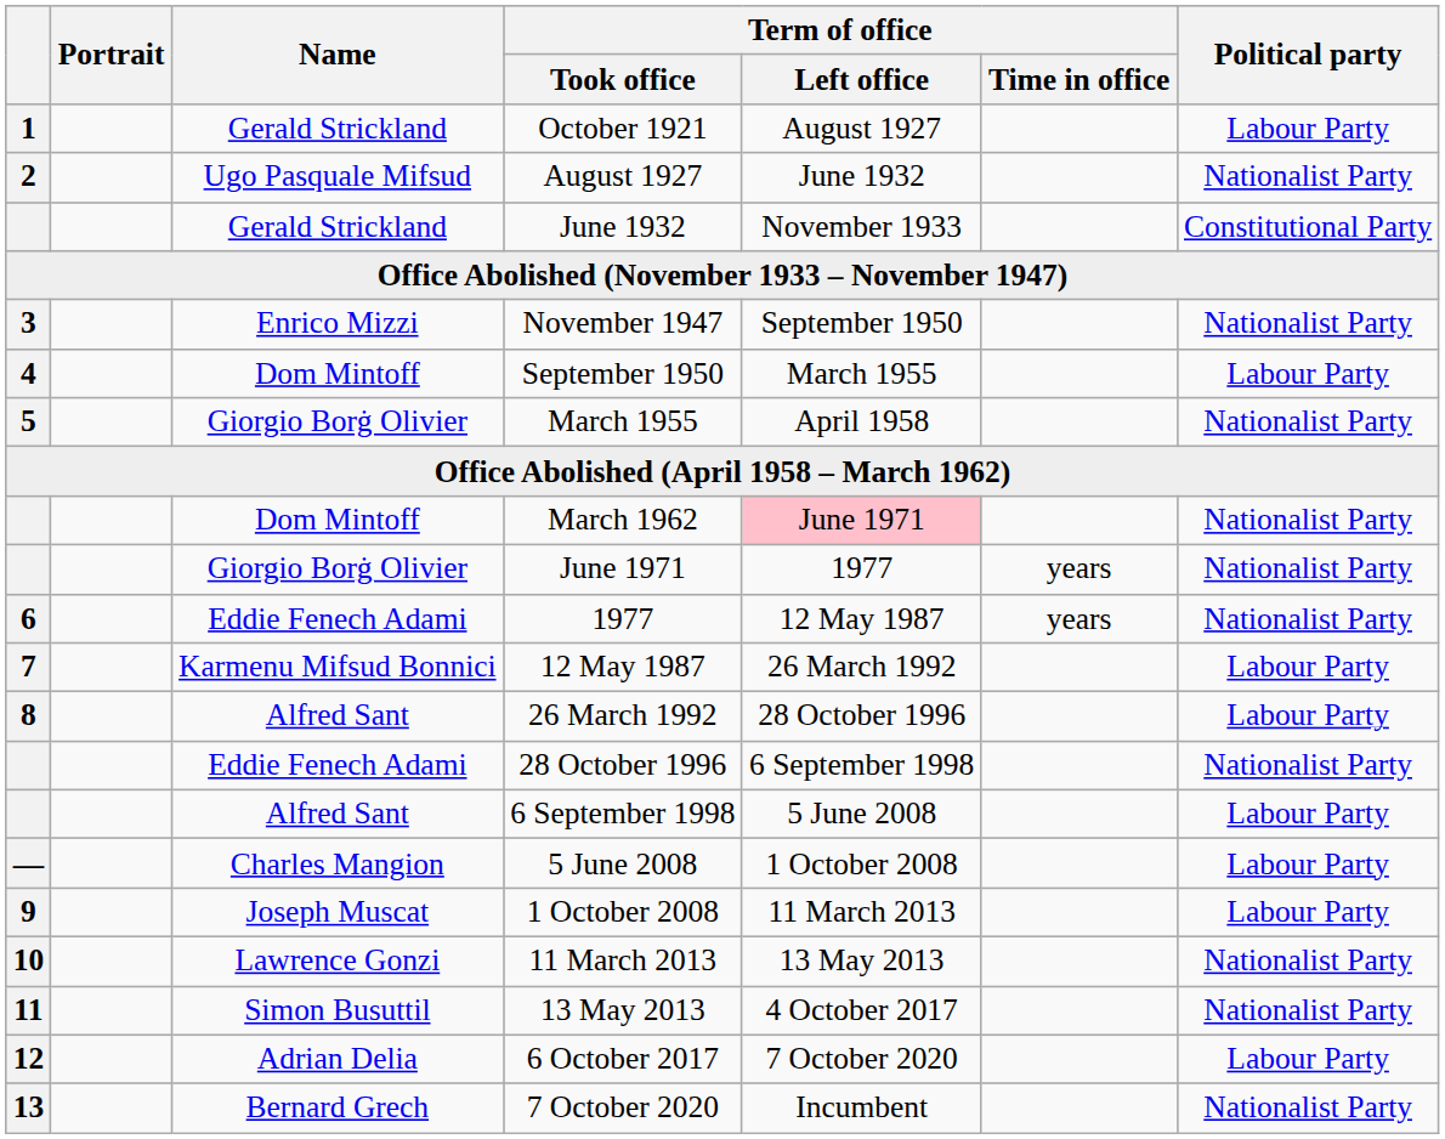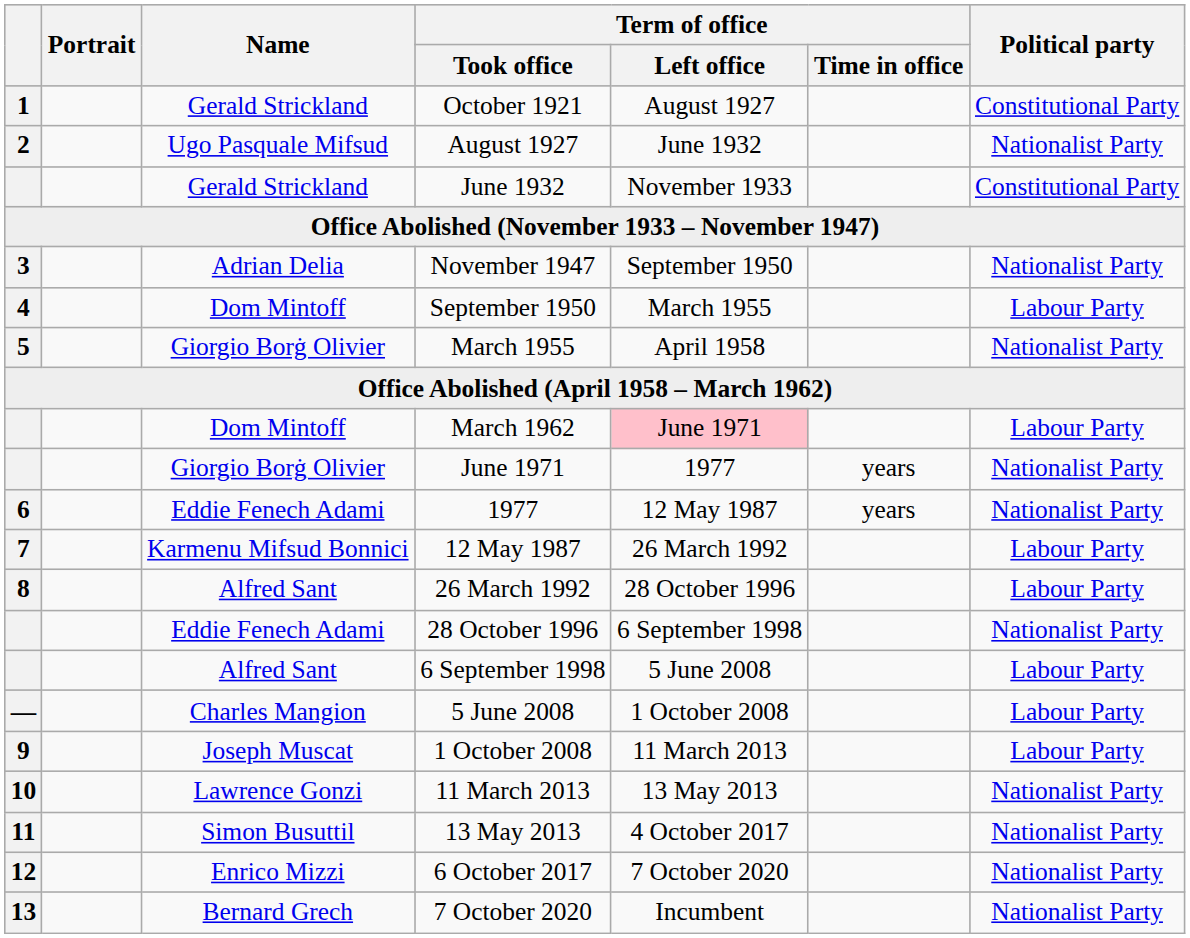October 1921 | Political party: Labour Party -> Constitutional Party
November 1947 | Name: Enrico Mizzi -> Adrian Delia
March 1962 | Political party: Nationalist Party -> Labour Party
6 October 2017 | Name: Adrian Delia -> Enrico Mizzi
6 October 2017 | Political party: Labour Party -> Nationalist Party
